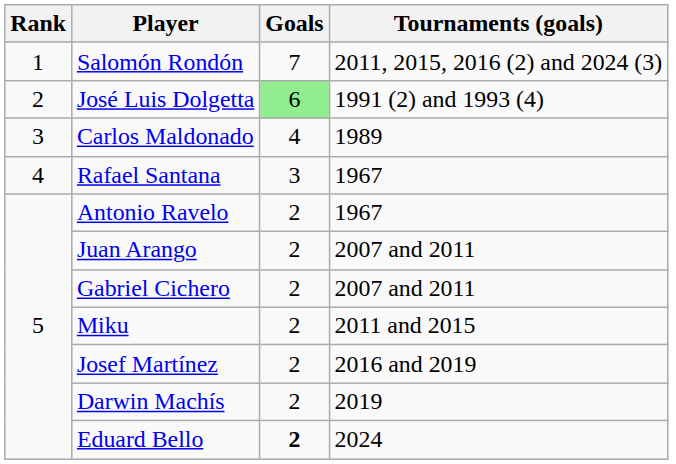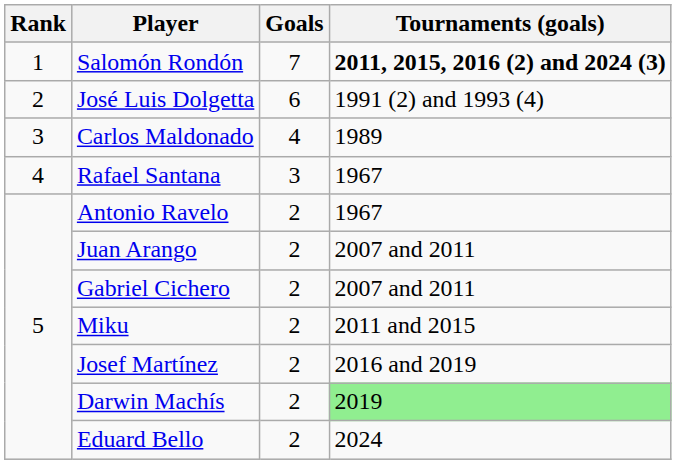Salomón Rondón | Tournaments (goals): normal -> bold
José Luis Dolgetta | Goals: lightgreen background -> no background
Darwin Machís | Tournaments (goals): no background -> lightgreen background
Eduard Bello | Goals: bold -> normal
